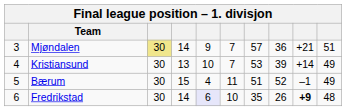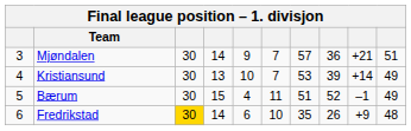Mjøndalen | column 3: khaki background -> no background
Fredrikstad | column 3: no background -> gold background
Fredrikstad | column 5: lavender background -> no background
Fredrikstad | column 9: bold -> normal
